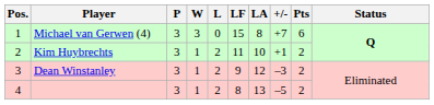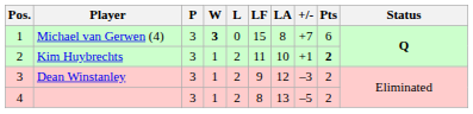Michael van Gerwen (4) | W: normal -> bold
Kim Huybrechts | Pts: normal -> bold
